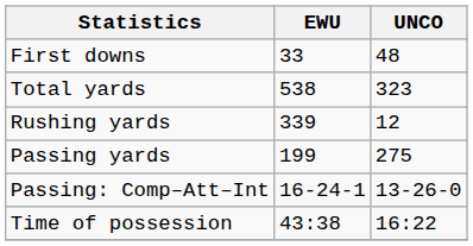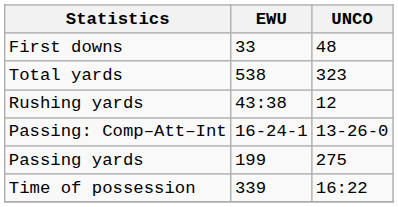Rushing yards | EWU: 339 -> 43:38
rows swapped: Passing yards <-> Passing: Comp–Att–Int
Time of possession | EWU: 43:38 -> 339
